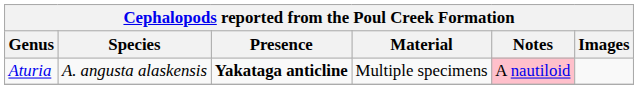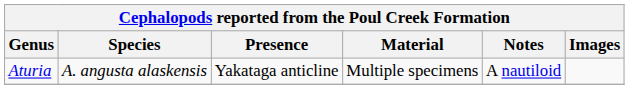Aturia | Presence: bold -> normal
Aturia | Notes: pink background -> no background
